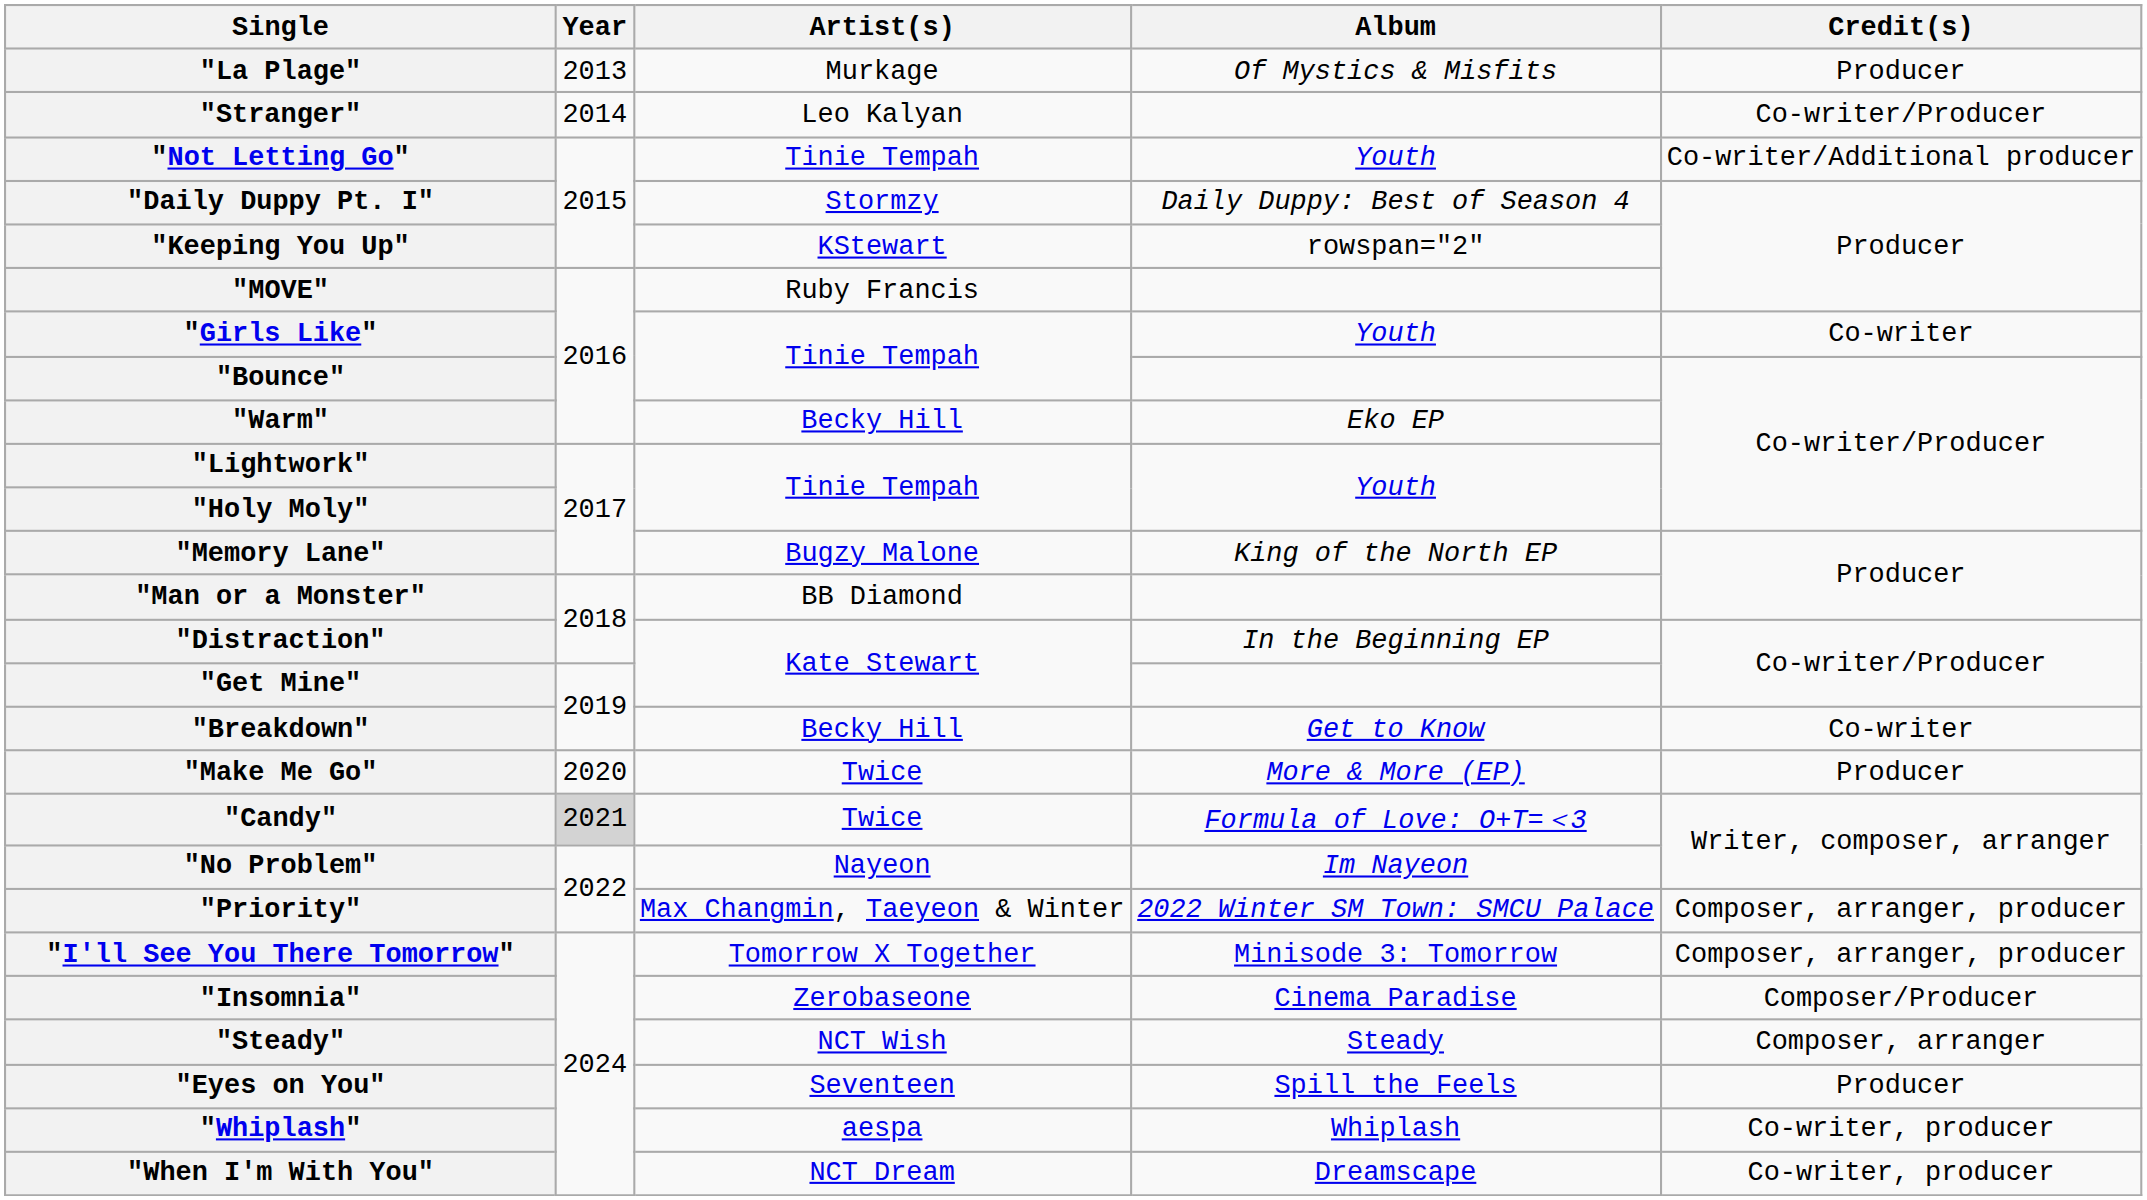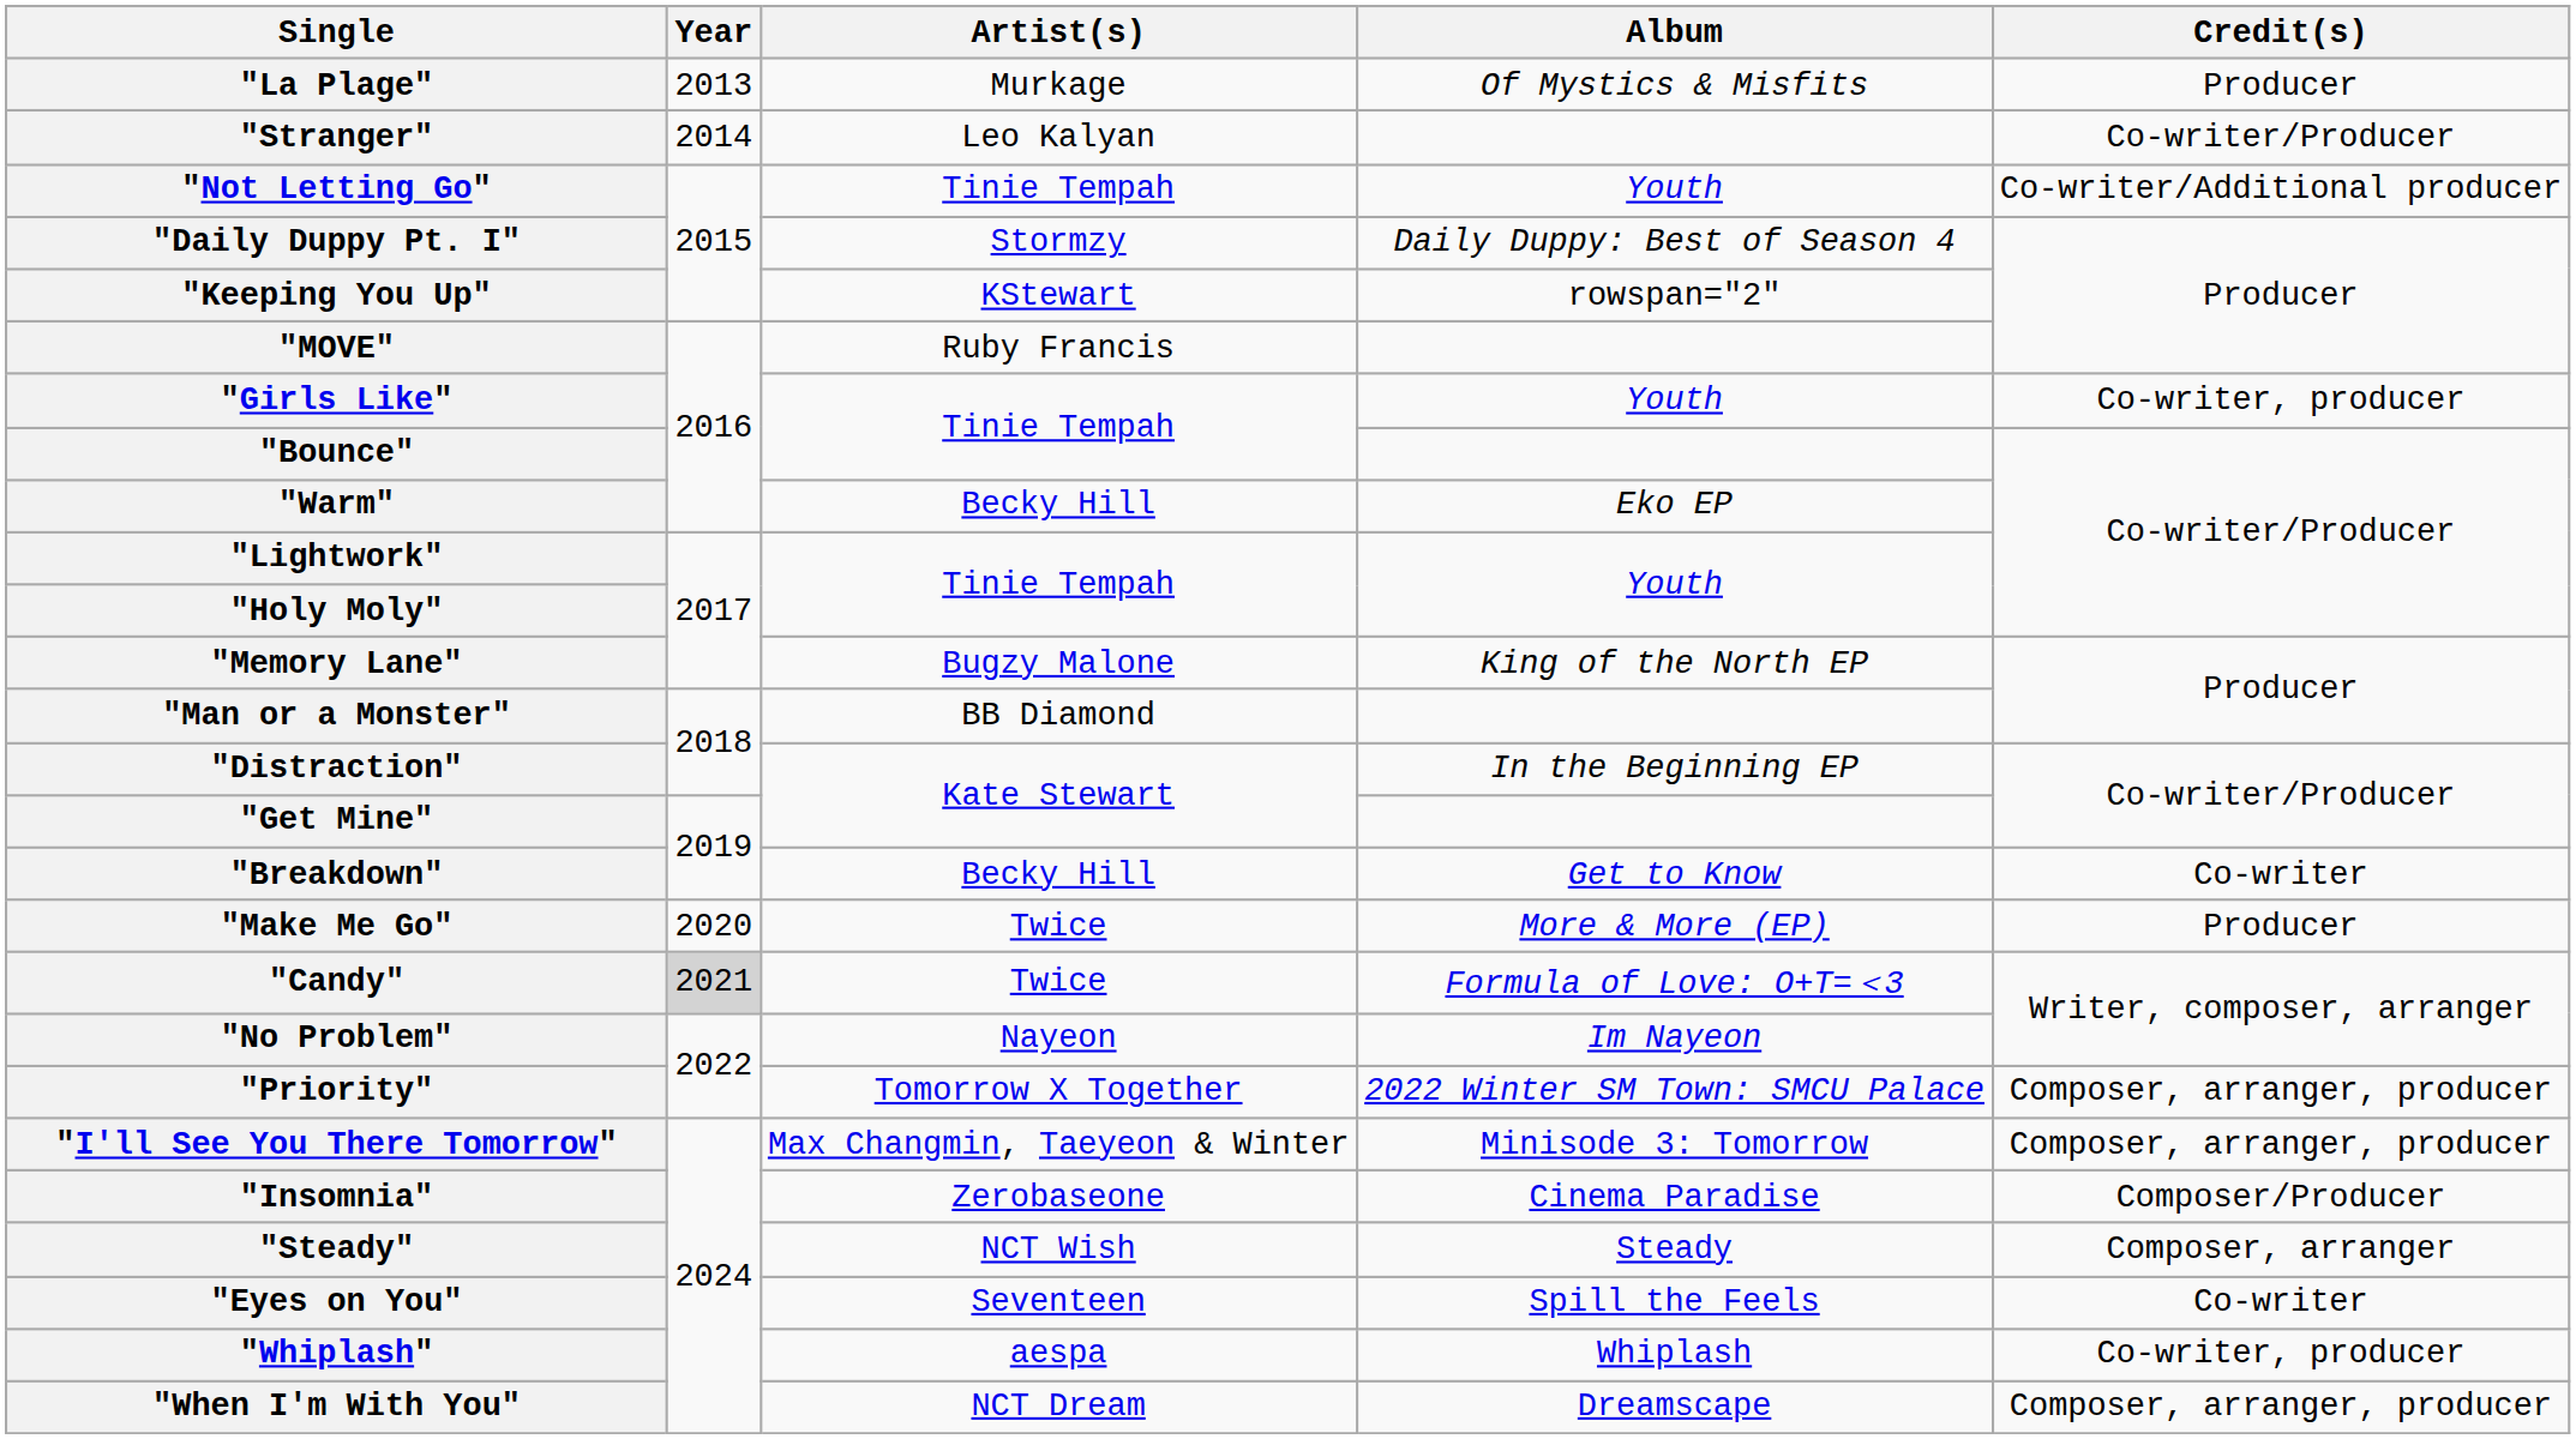"Girls Like" | Credit(s): Co-writer -> Co-writer, producer
"Priority" | Artist(s): Max Changmin, Taeyeon & Winter -> Tomorrow X Together
"I'll See You There Tomorrow" | Artist(s): Tomorrow X Together -> Max Changmin, Taeyeon & Winter
"Eyes on You" | Credit(s): Producer -> Co-writer
"When I'm With You" | Credit(s): Co-writer, producer -> Composer, arranger, producer
